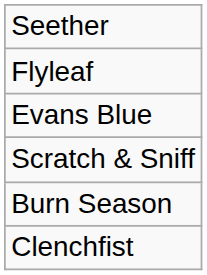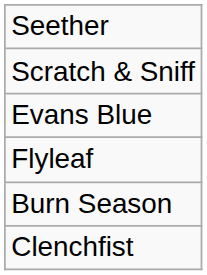row 2 | column 1: Flyleaf -> Scratch & Sniff
row 4 | column 1: Scratch & Sniff -> Flyleaf
